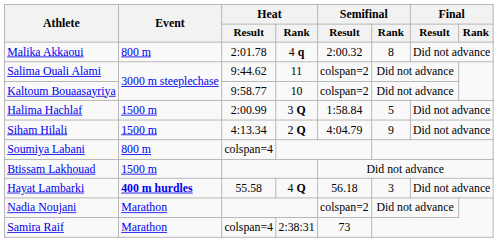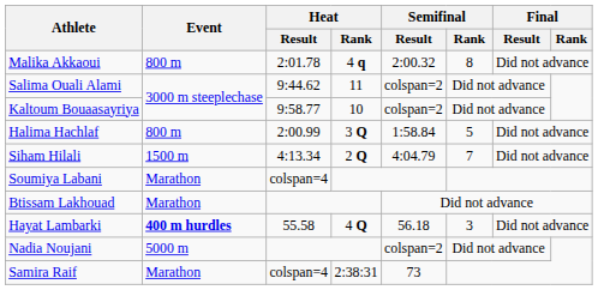Halima Hachlaf | Event: 1500 m -> 800 m
Siham Hilali | Semifinal / Rank: 9 -> 7
Soumiya Labani | Event: 800 m -> Marathon
Btissam Lakhouad | Event: 1500 m -> Marathon
Nadia Noujani | Event: Marathon -> 5000 m
